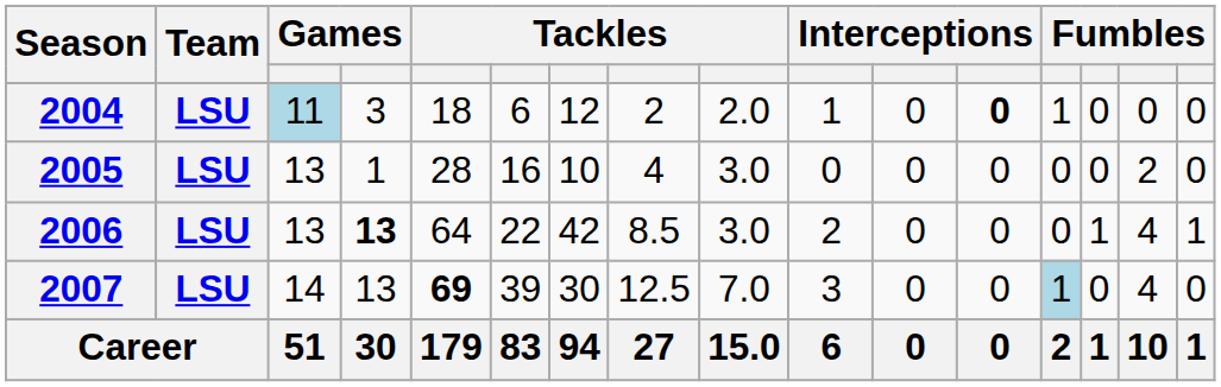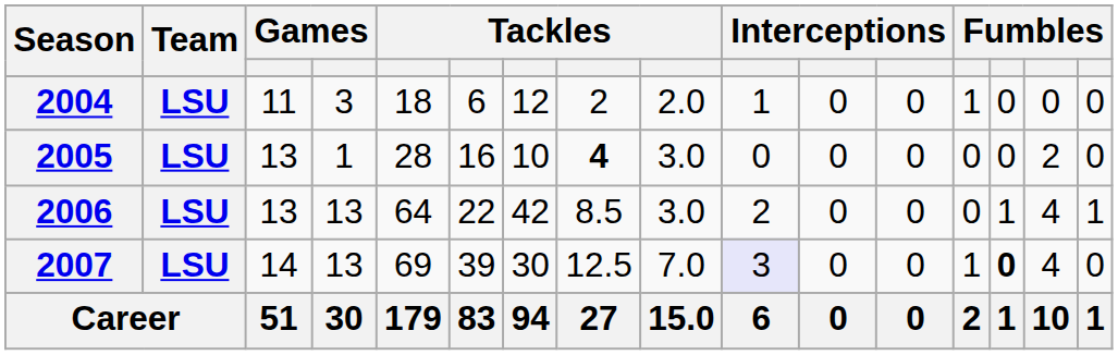2004 | column 3: lightblue background -> no background
2004 | column 12: bold -> normal
2005 | column 8: normal -> bold
2006 | column 4: bold -> normal
2007 | column 5: bold -> normal
2007 | column 10: no background -> lavender background
2007 | column 13: lightblue background -> no background
2007 | column 14: normal -> bold
